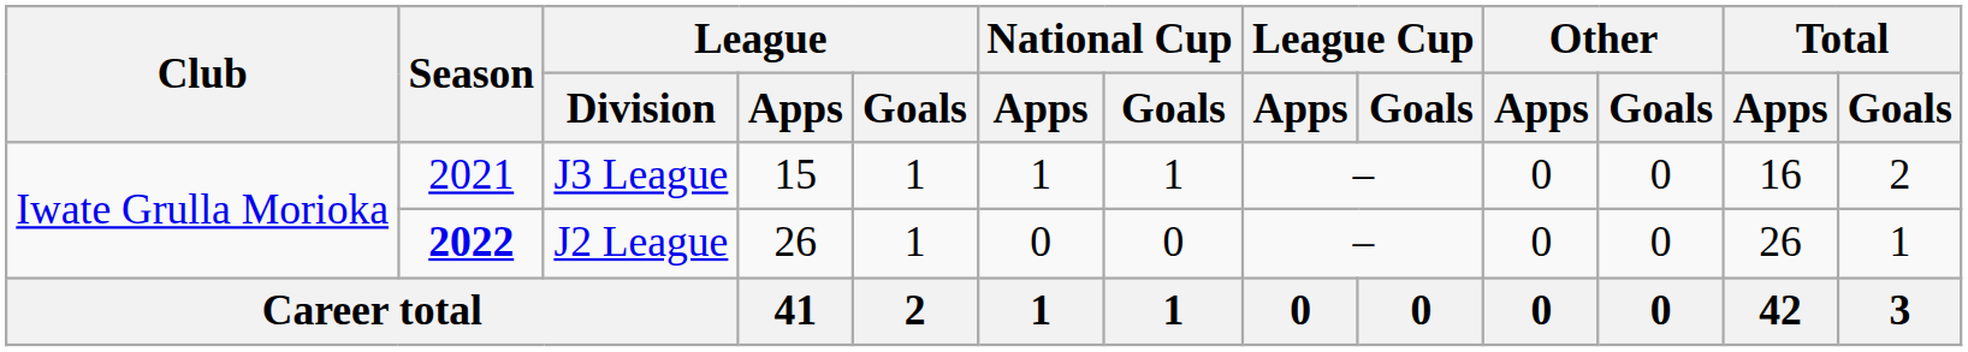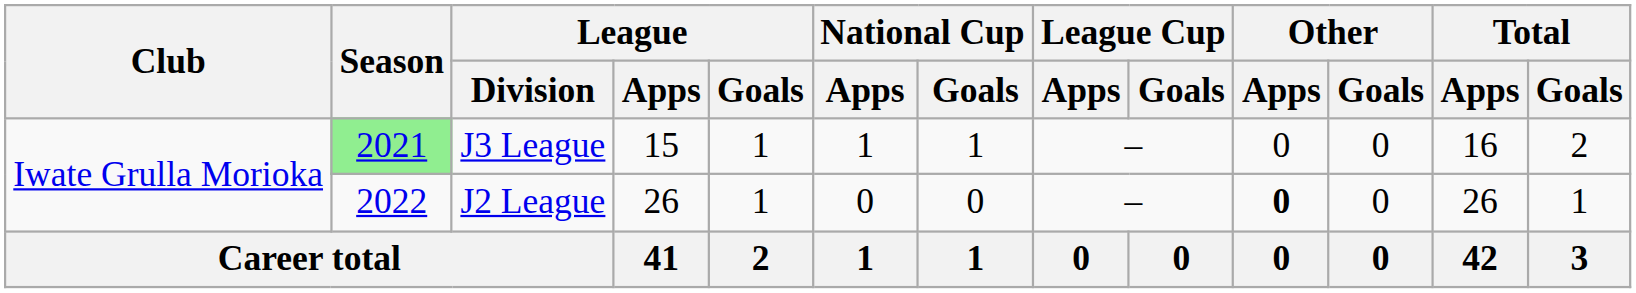J3 League | Season: no background -> lightgreen background
J2 League | Season: bold -> normal
J2 League | Other / Apps: normal -> bold
